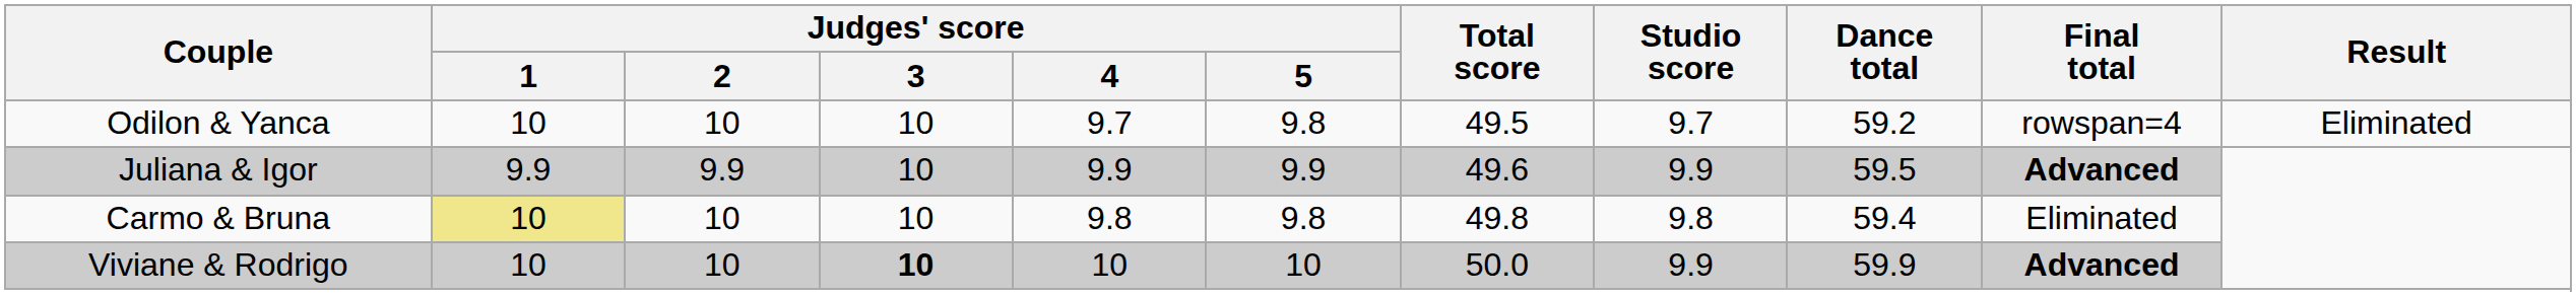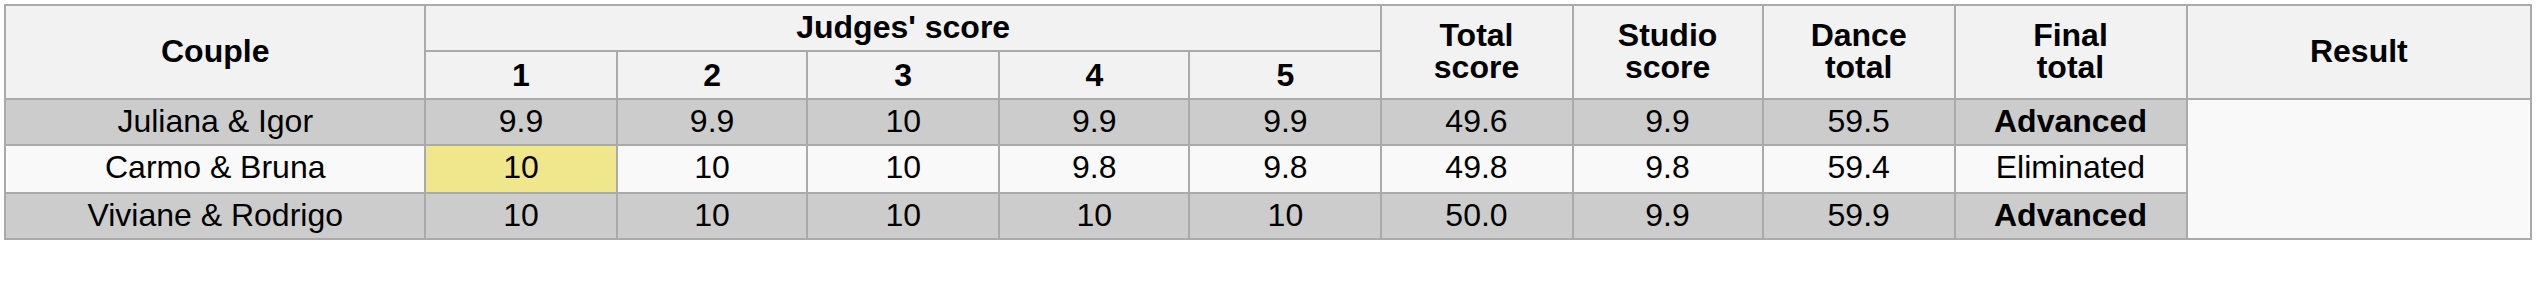- row: Odilon & Yanca | 10 | 10 | 10 | 9.7 | 9.8 | 49.5 | 9.7 | 59.2 | rowspan=4 | Eliminated
Viviane & Rodrigo | Judges' score / 3: bold -> normal
